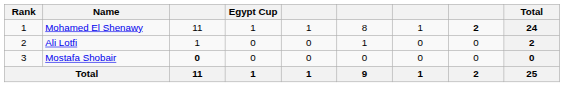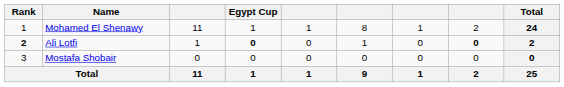Mohamed El Shenawy | column 8: bold -> normal
Ali Lotfi | Rank: normal -> bold
Ali Lotfi | Egypt Cup: normal -> bold
Ali Lotfi | column 8: normal -> bold
Mostafa Shobair | column 3: bold -> normal
